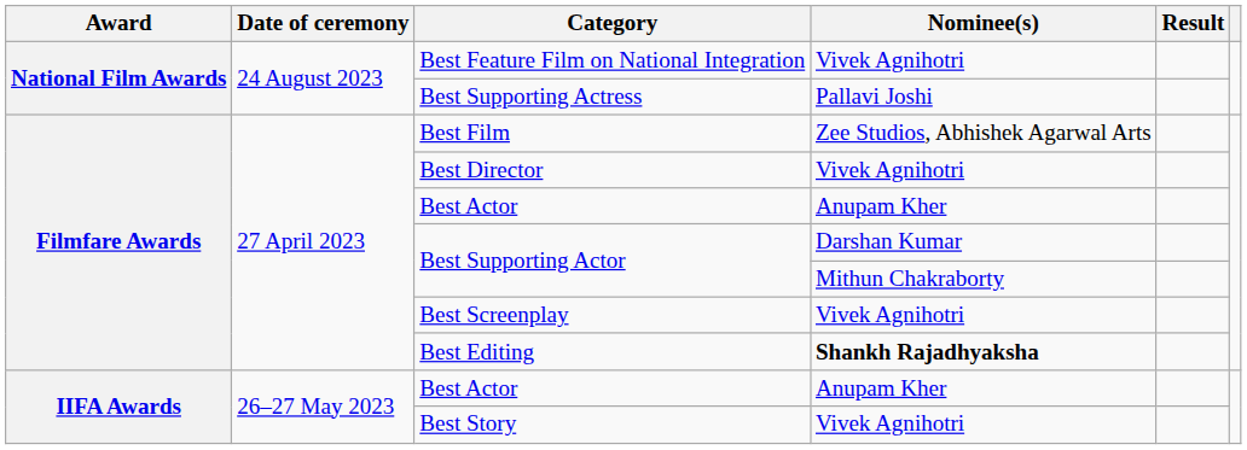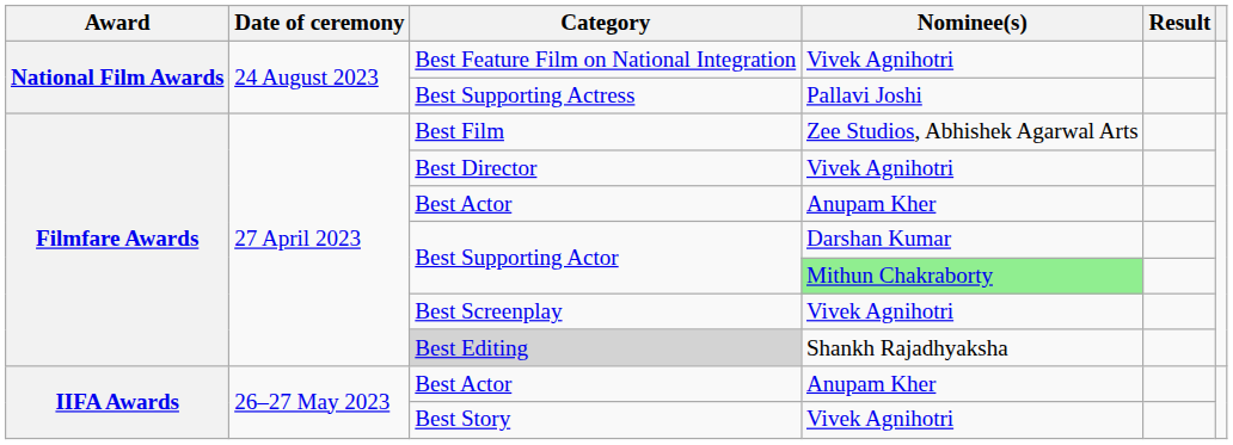Best Supporting Actor / Mithun Chakraborty | Nominee(s): no background -> lightgreen background
Best Editing | Category: no background -> lightgrey background
Best Editing | Nominee(s): bold -> normal
